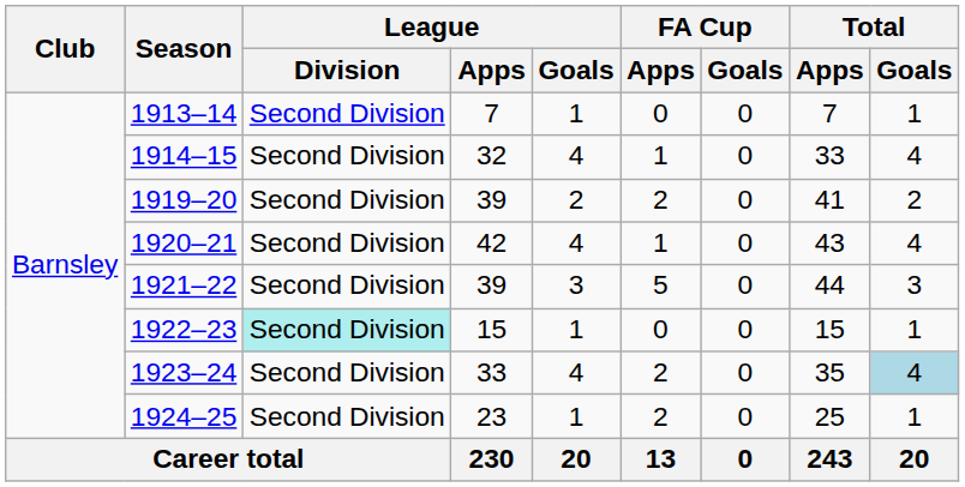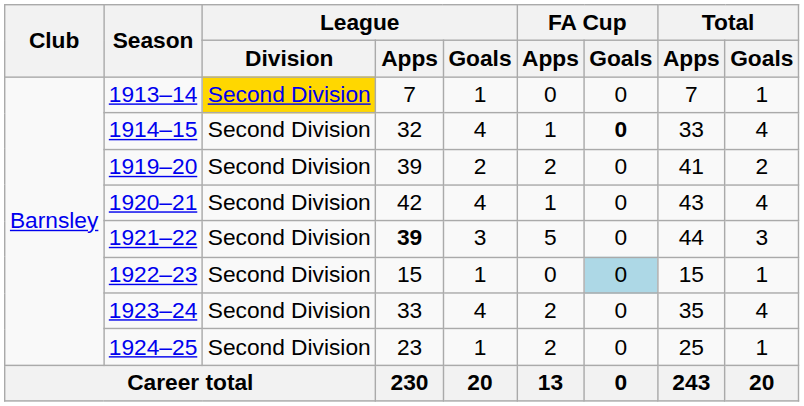1913–14 | League / Division: no background -> gold background
1914–15 | FA Cup / Goals: normal -> bold
1921–22 | League / Apps: normal -> bold
1922–23 | League / Division: paleturquoise background -> no background
1922–23 | FA Cup / Goals: no background -> lightblue background
1923–24 | Total / Goals: lightblue background -> no background
